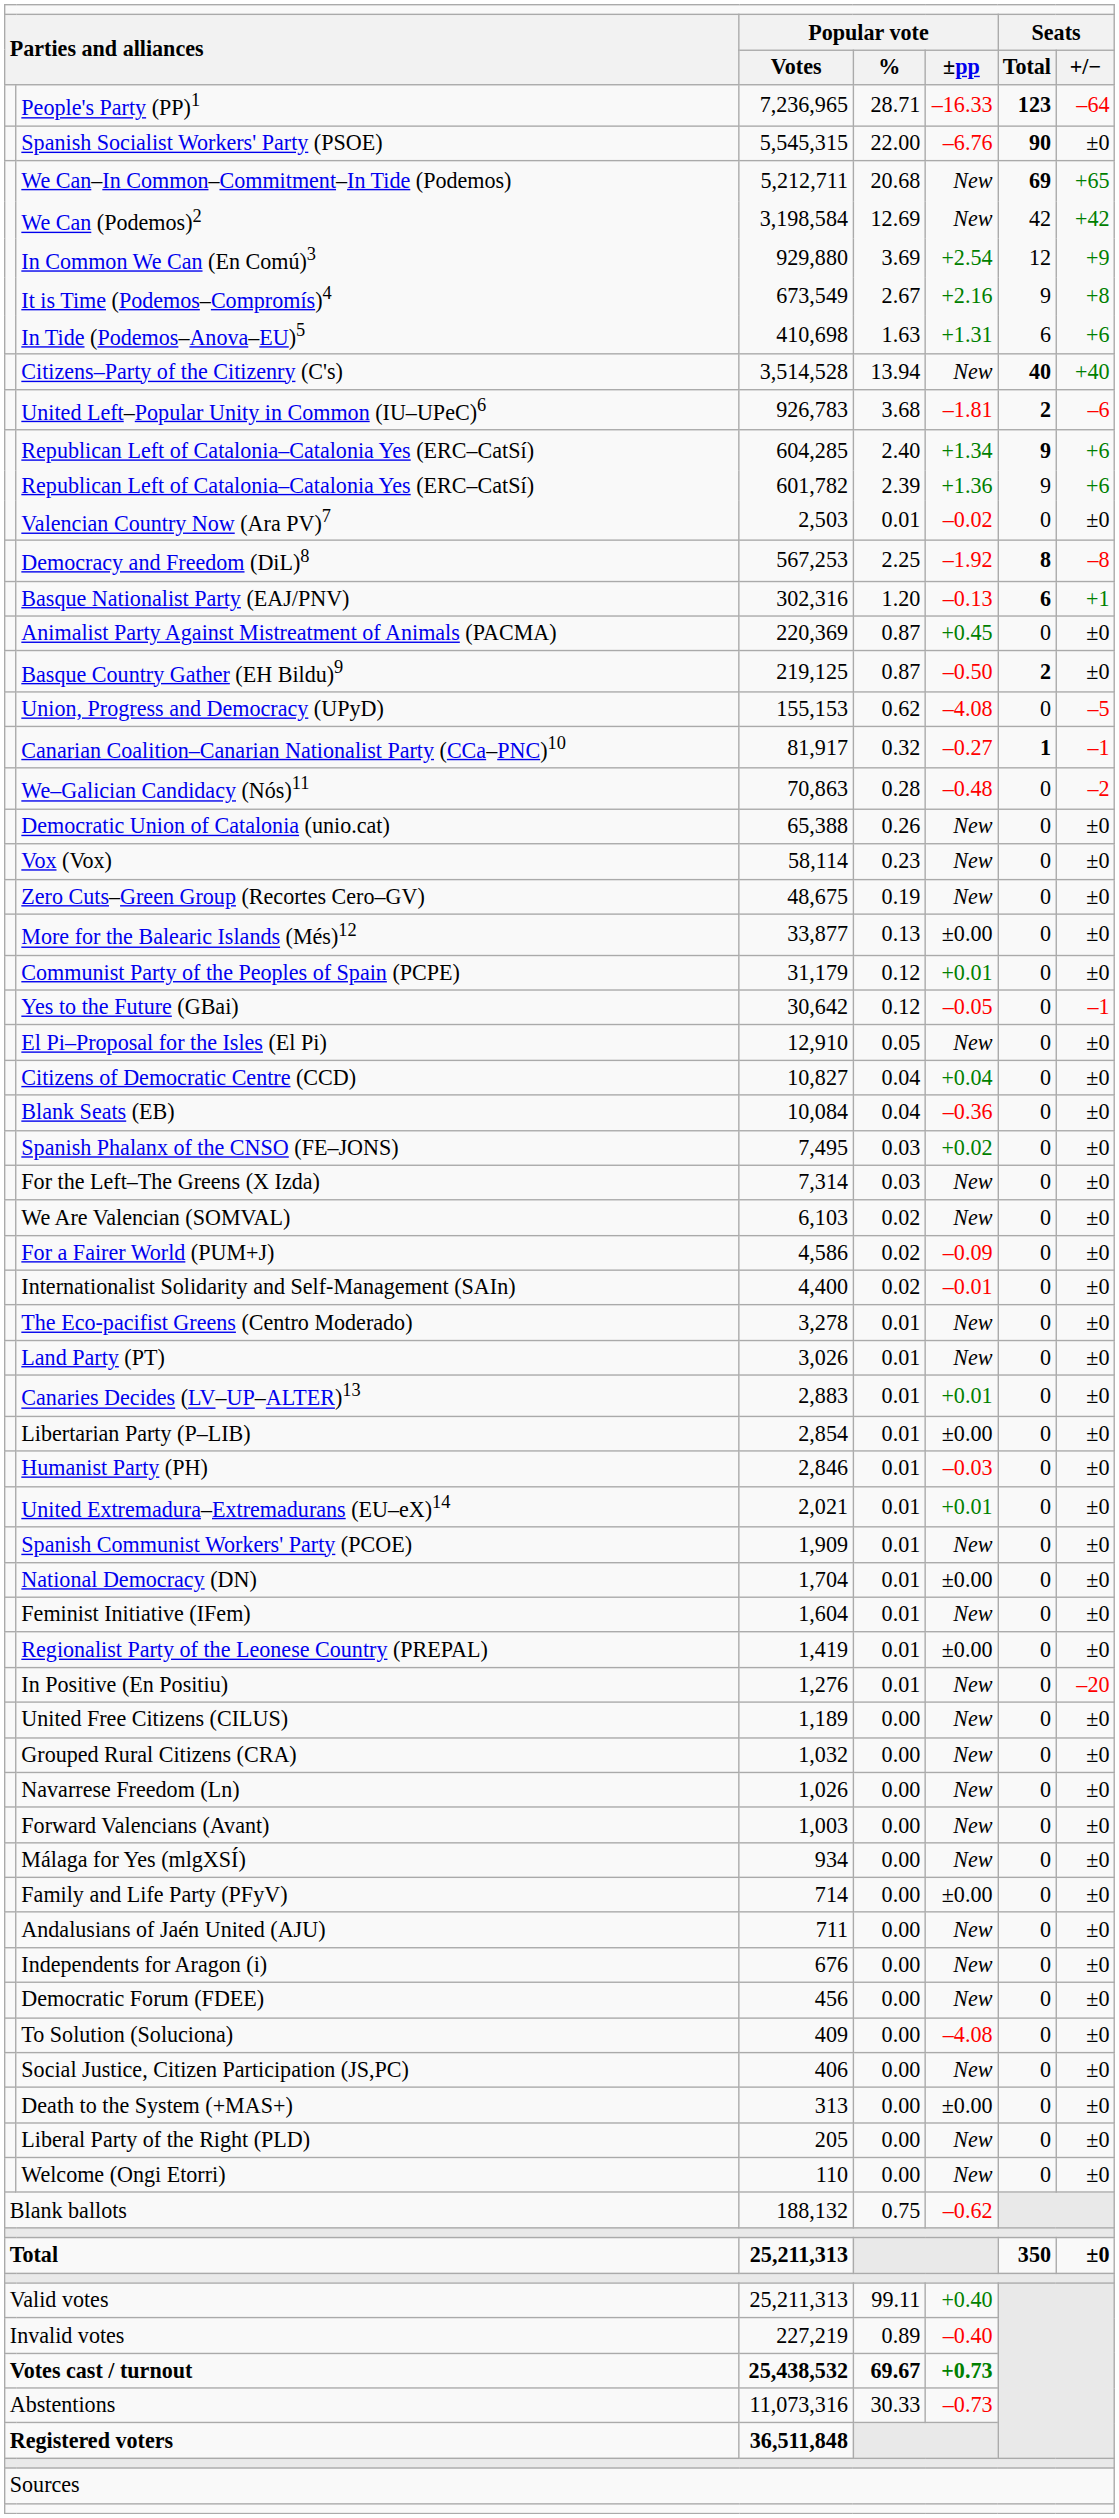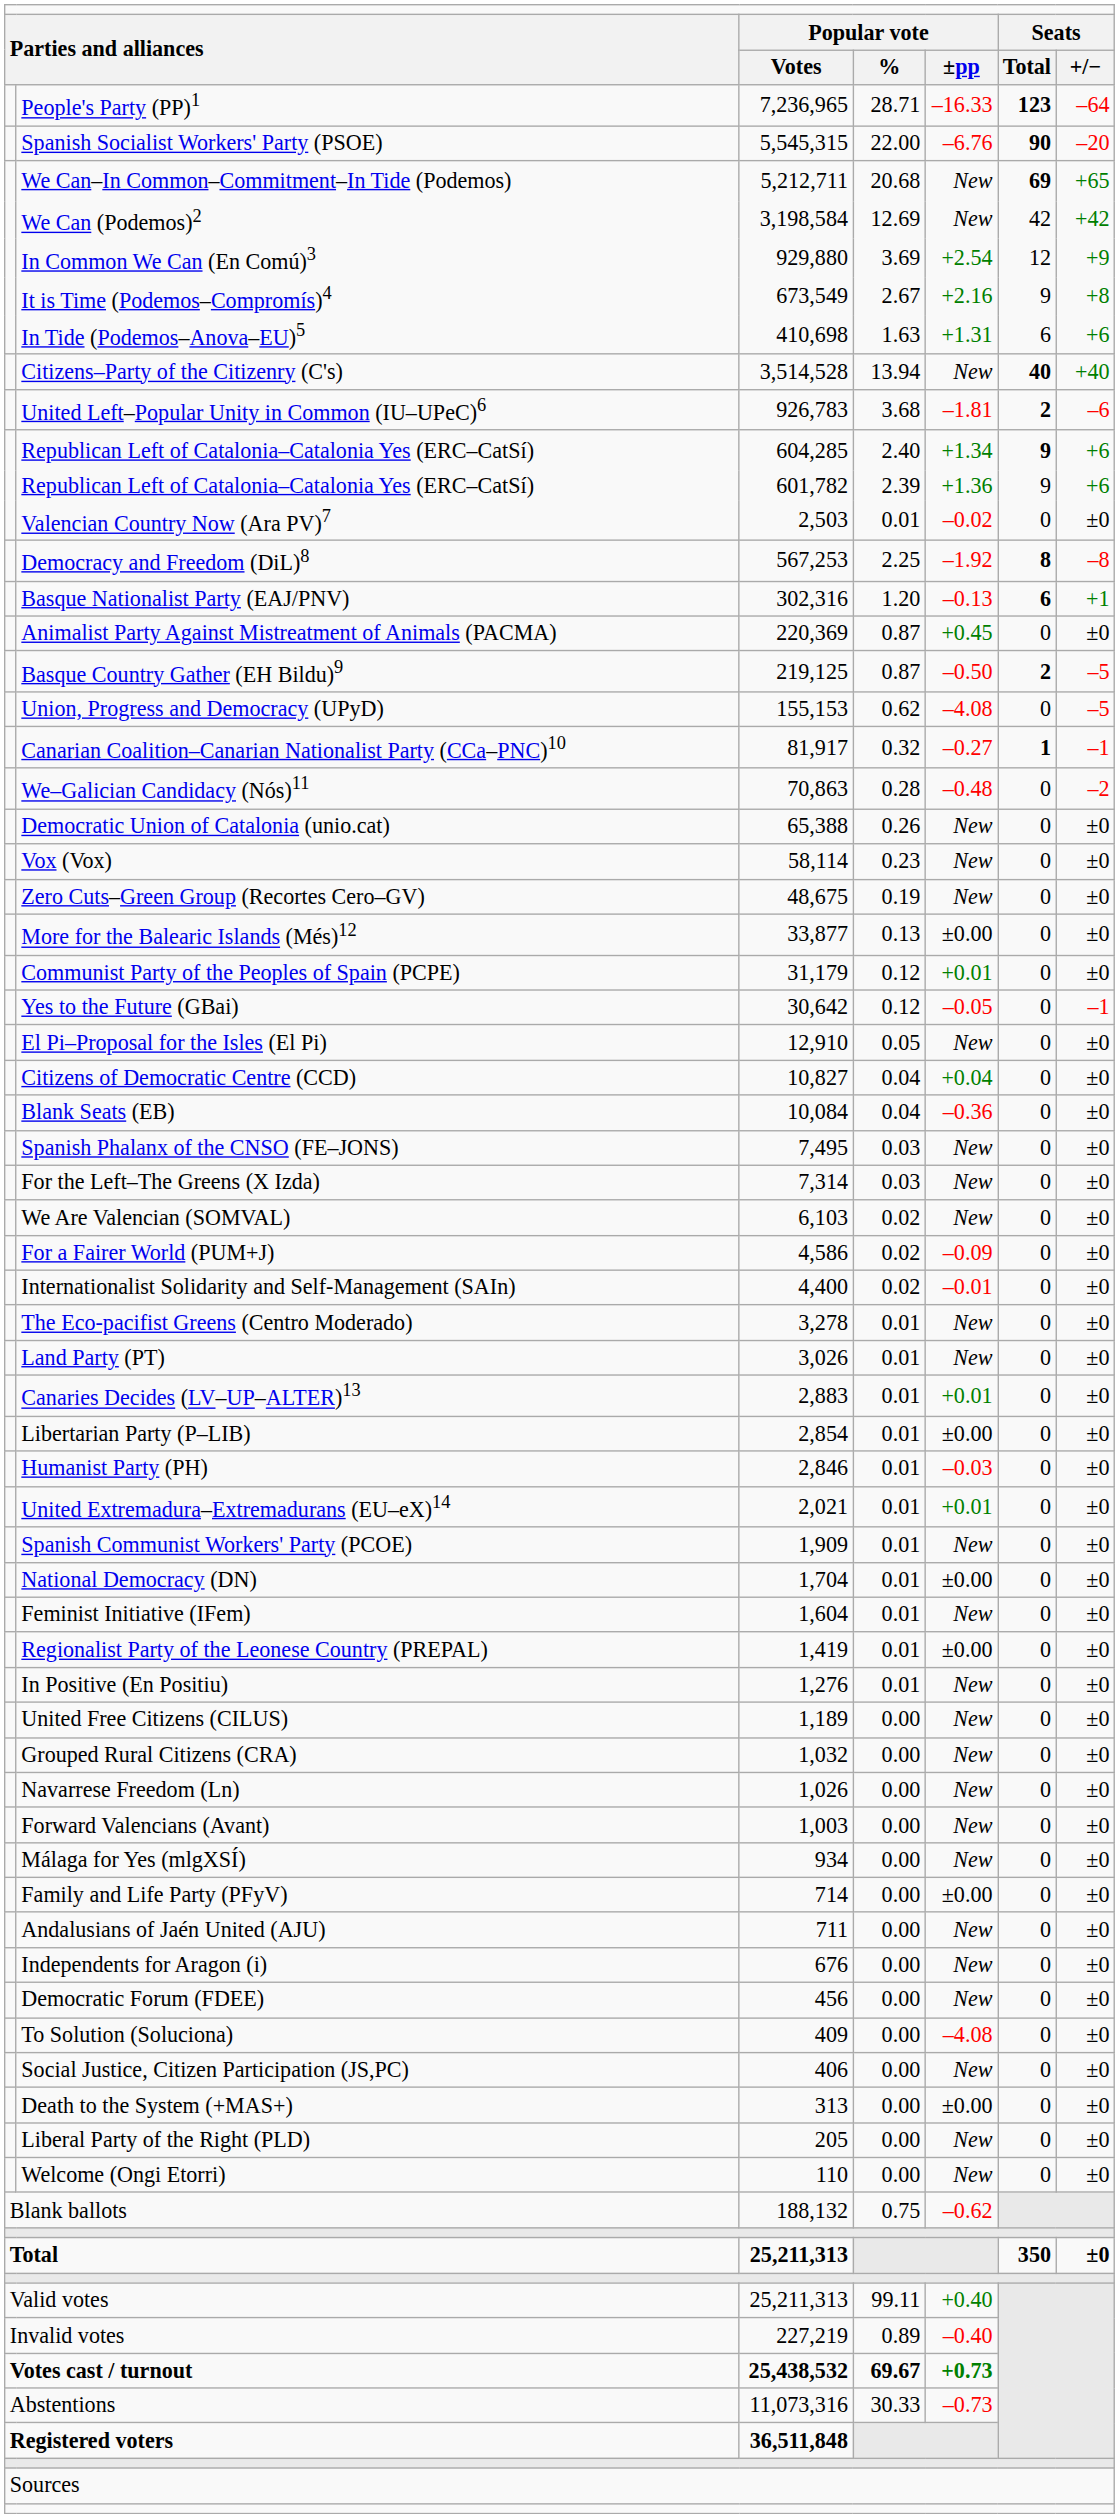Spanish Socialist Workers' Party (PSOE) | column 7: ±0 -> –20
Basque Country Gather (EH Bildu)9 | column 7: ±0 -> –5
Spanish Phalanx of the CNSO (FE–JONS) | column 5: +0.02 -> New
In Positive (En Positiu) | column 7: –20 -> ±0
